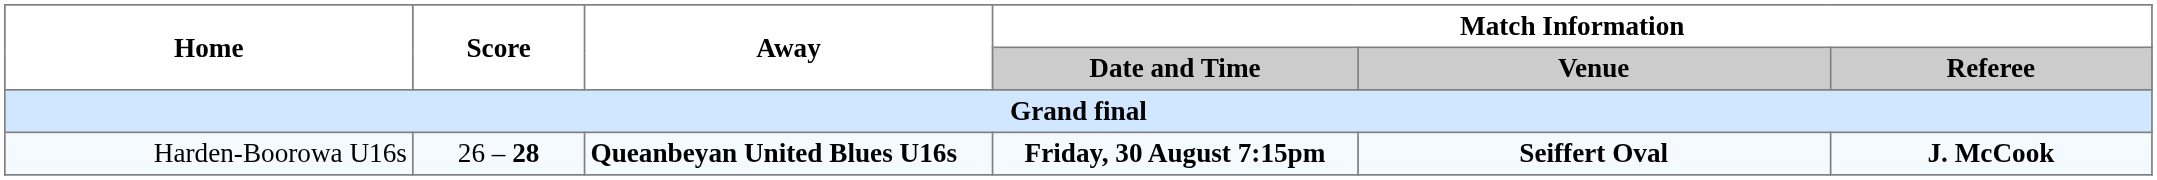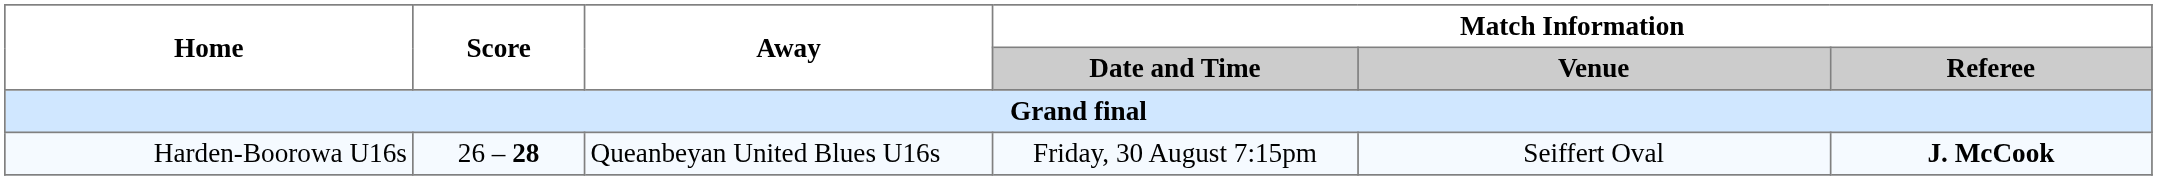Harden-Boorowa U16s | Away: bold -> normal
Harden-Boorowa U16s | Match Information / Date and Time: bold -> normal
Harden-Boorowa U16s | Match Information / Venue: bold -> normal
